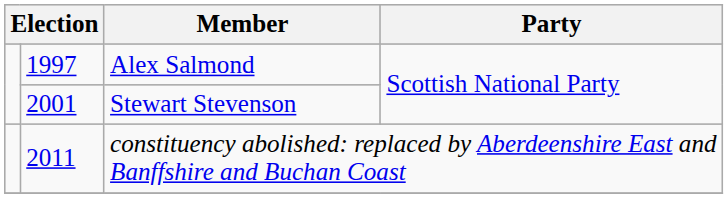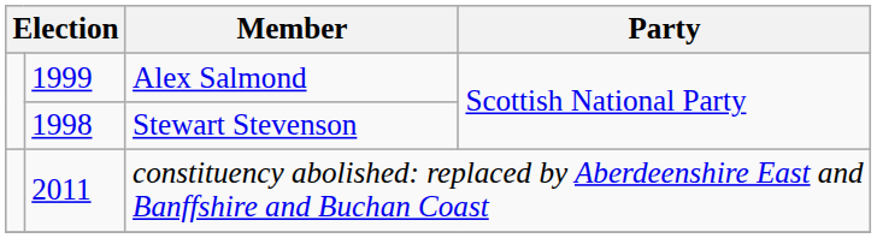Alex Salmond | column 2: 1997 -> 1999
Stewart Stevenson | column 2: 2001 -> 1998
